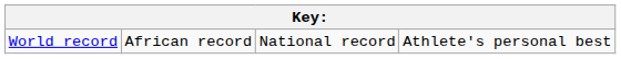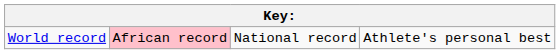World record | column 2: no background -> pink background
